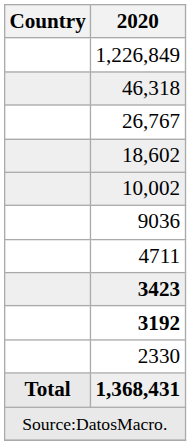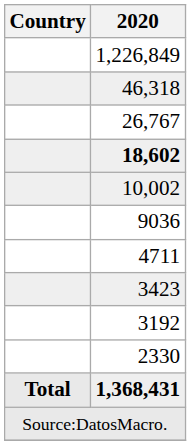18,602 | 2020: normal -> bold
3423 | 2020: bold -> normal
3192 | 2020: bold -> normal
